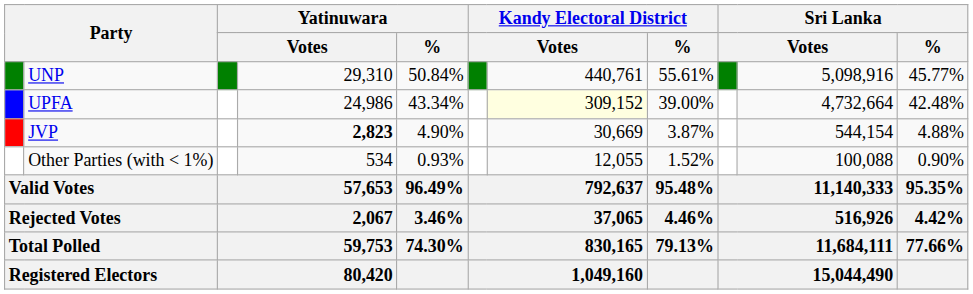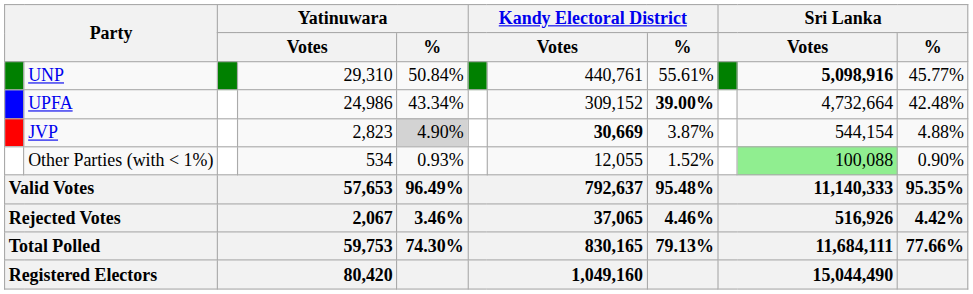UNP | column 10: normal -> bold
UPFA | column 7: lightyellow background -> no background
UPFA | Kandy Electoral District / %: normal -> bold
JVP | column 4: bold -> normal
JVP | Yatinuwara / %: no background -> lightgrey background
JVP | column 7: normal -> bold
Other Parties (with < 1%) | column 10: no background -> lightgreen background
